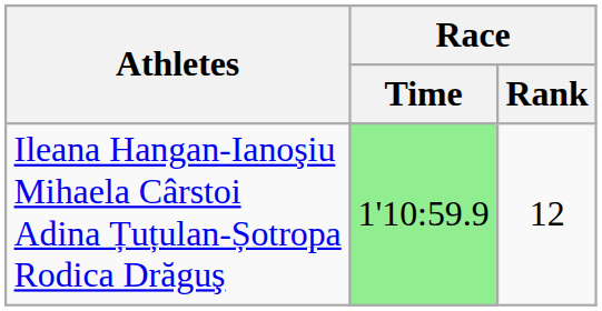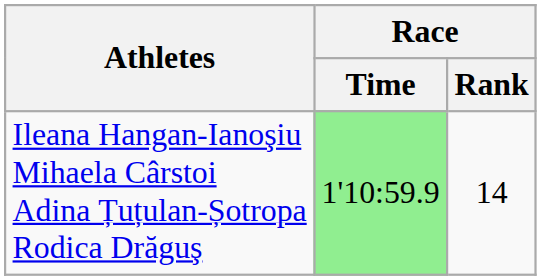row 3 | Race / Rank: 12 -> 14
